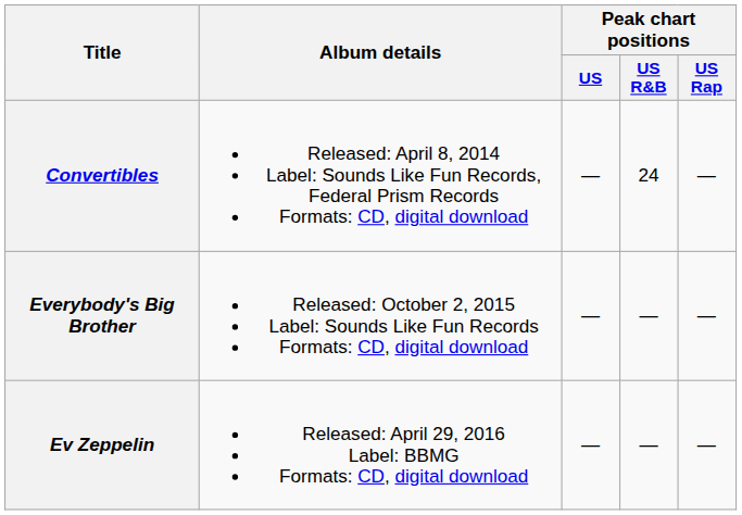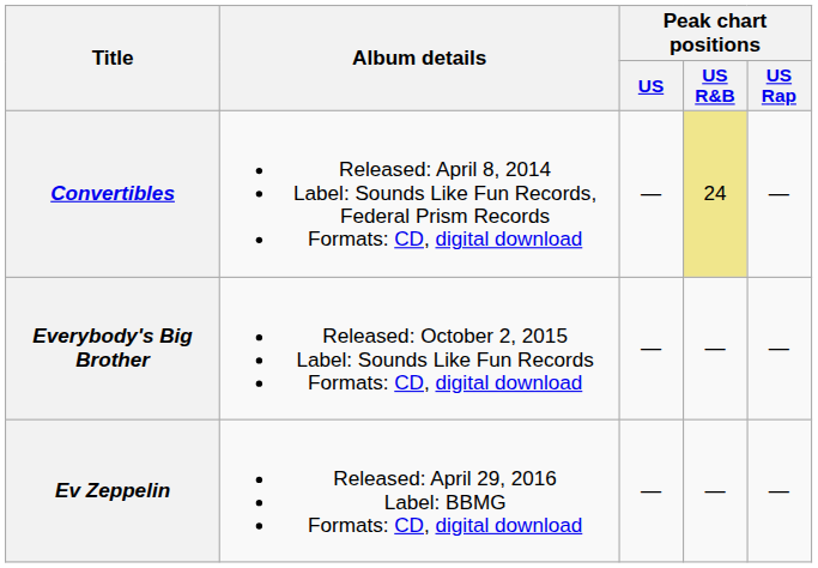Convertibles | Peak chart positions / US R&B: no background -> khaki background
